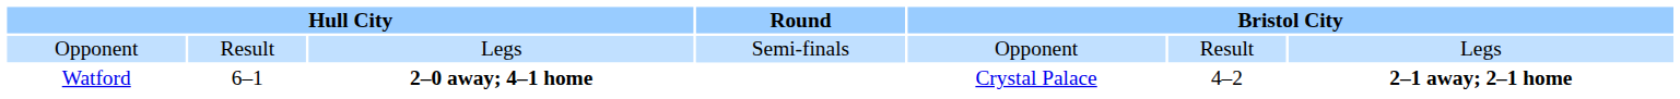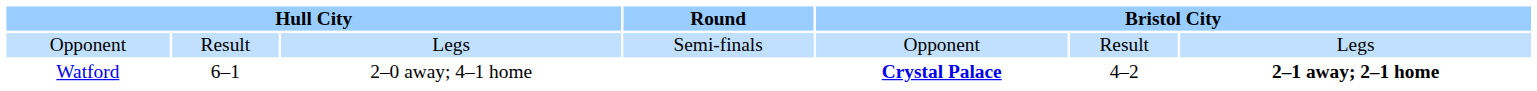Watford | column 3: bold -> normal
Watford | column 5: normal -> bold
